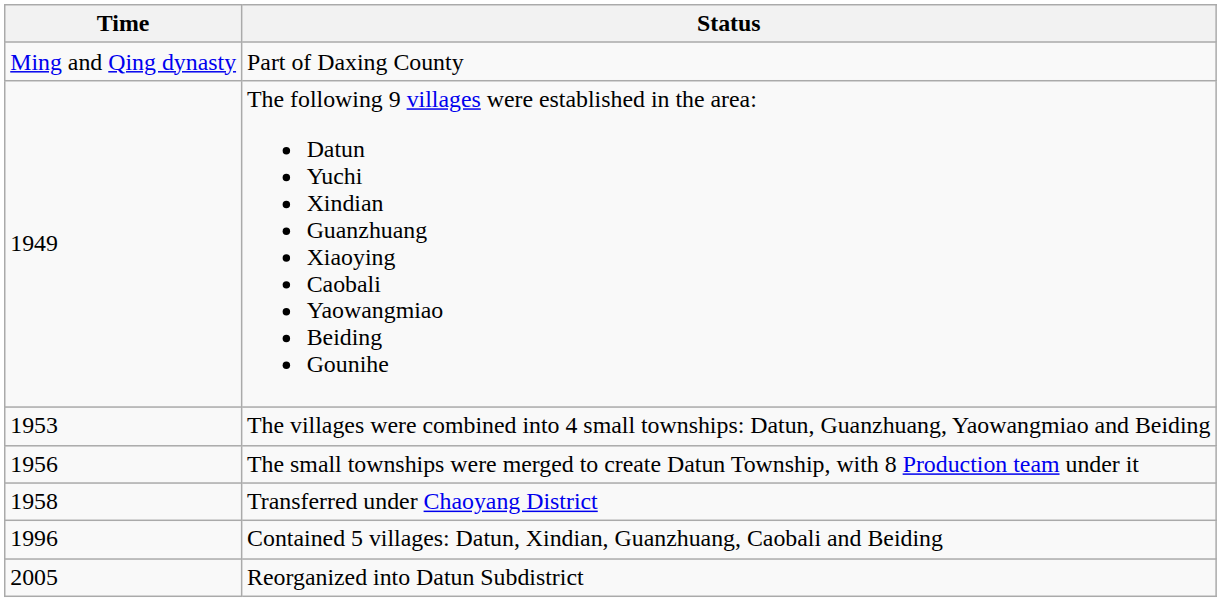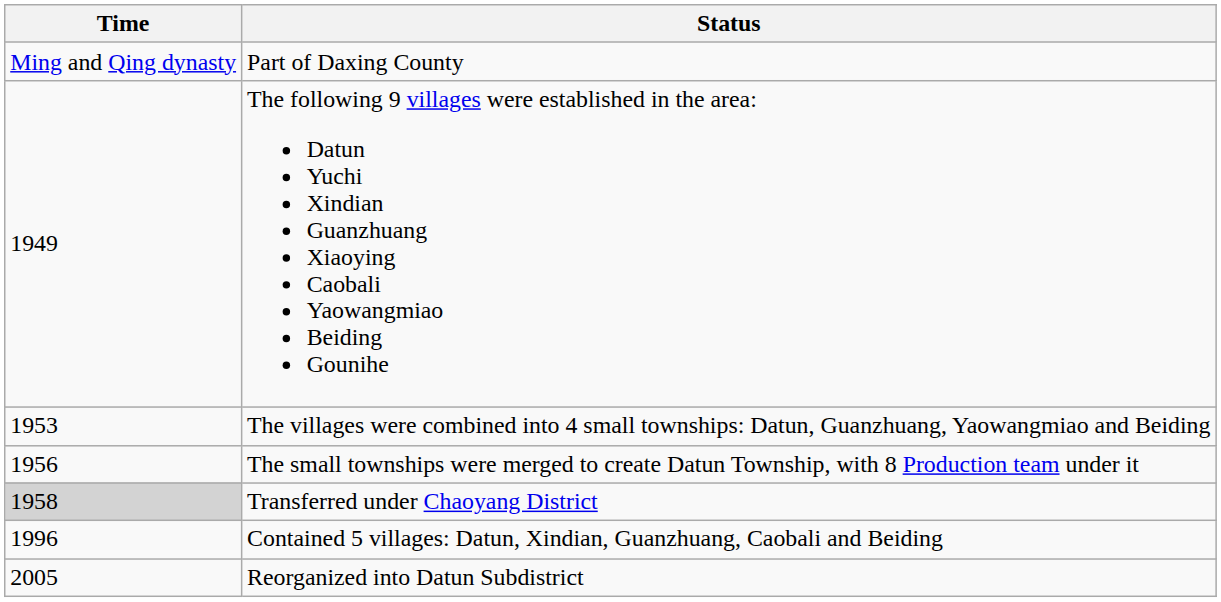Transferred under Chaoyang District | Time: no background -> lightgrey background
